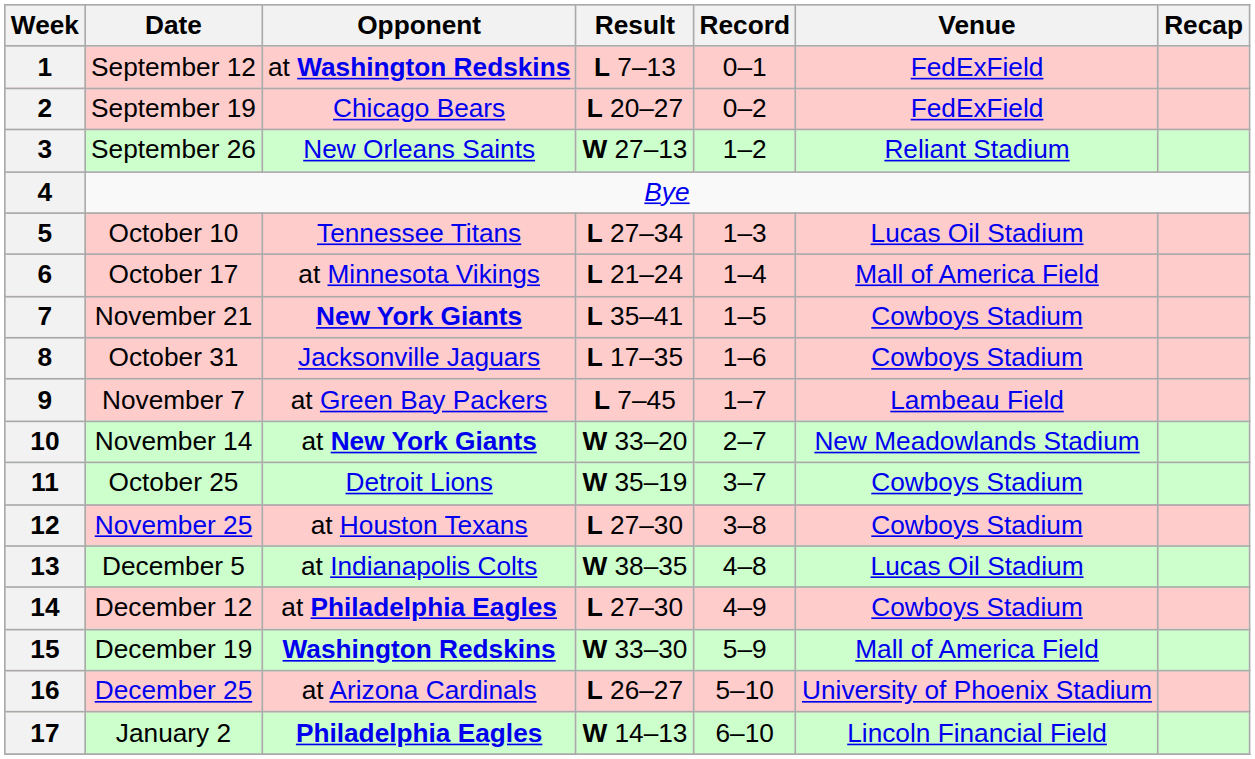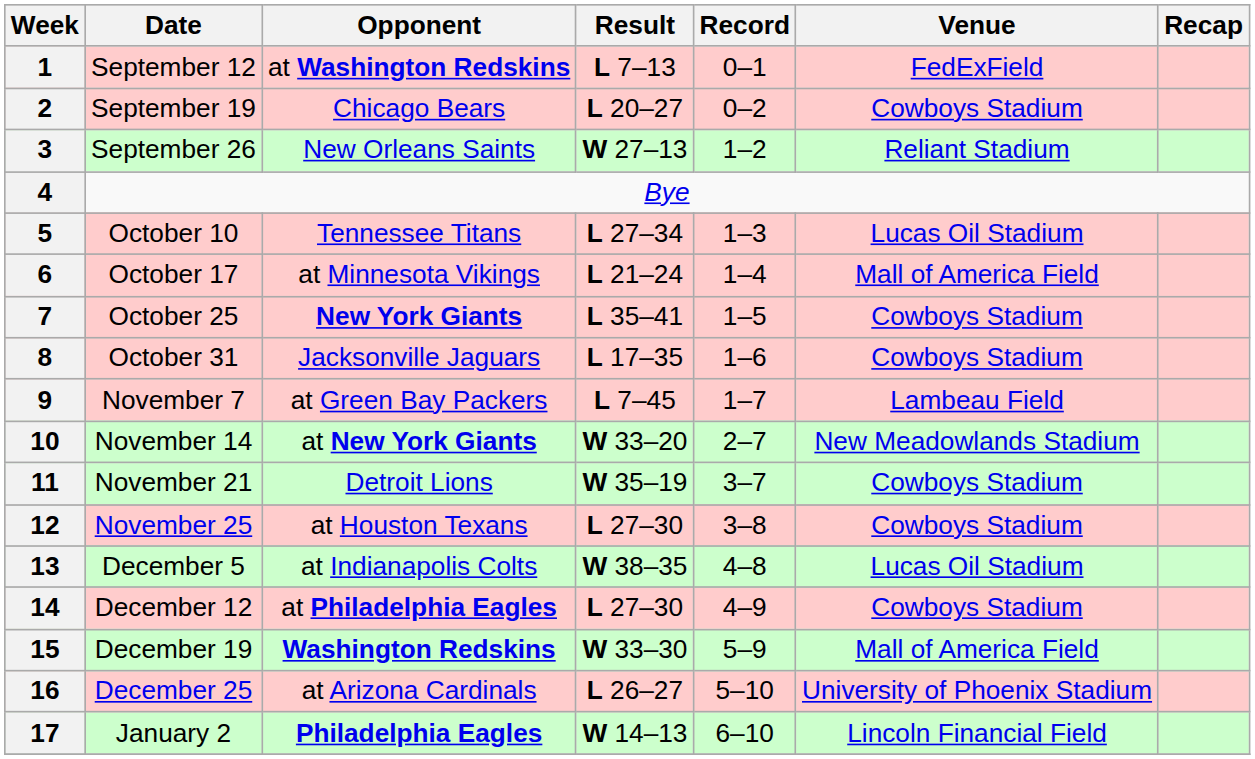2 | Venue: FedExField -> Cowboys Stadium
7 | Date: November 21 -> October 25
11 | Date: October 25 -> November 21
